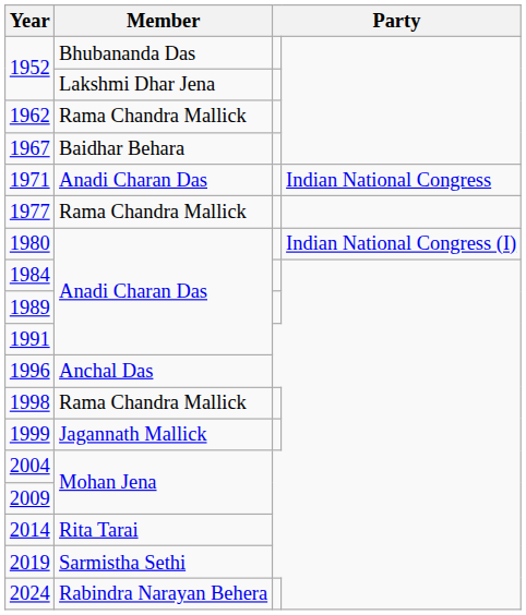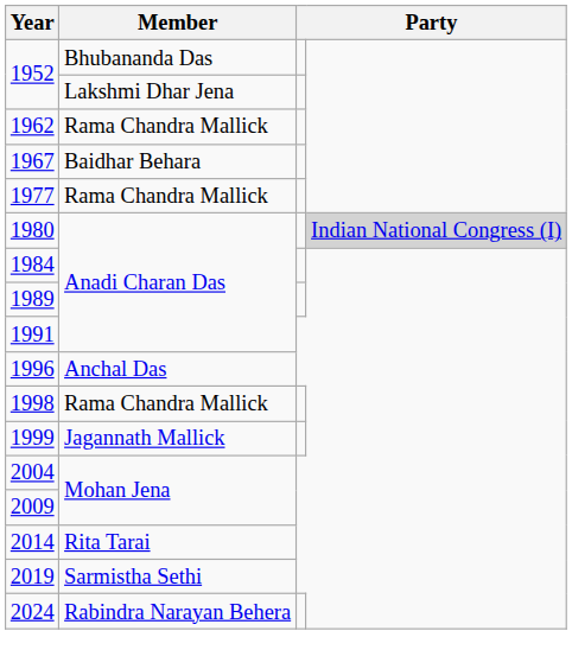- row: 1971 | Anadi Charan Das | Indian National Congress
1980 | column 4: no background -> lightgrey background
